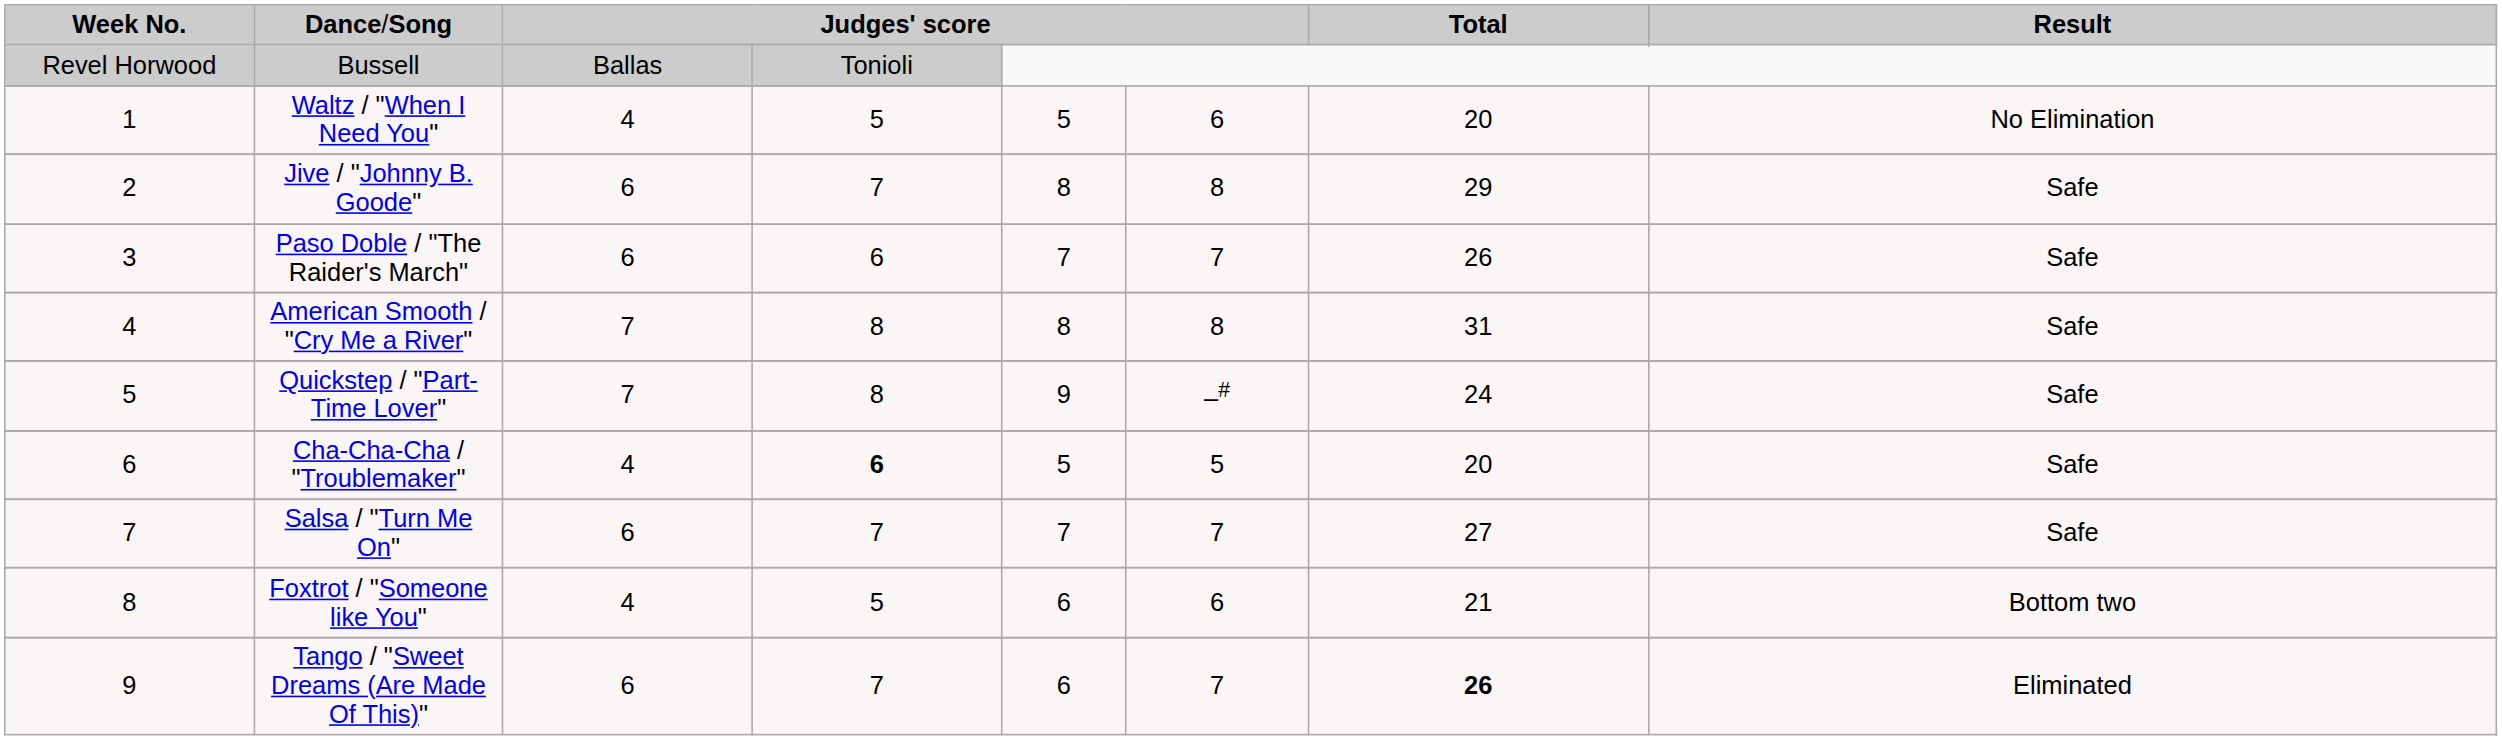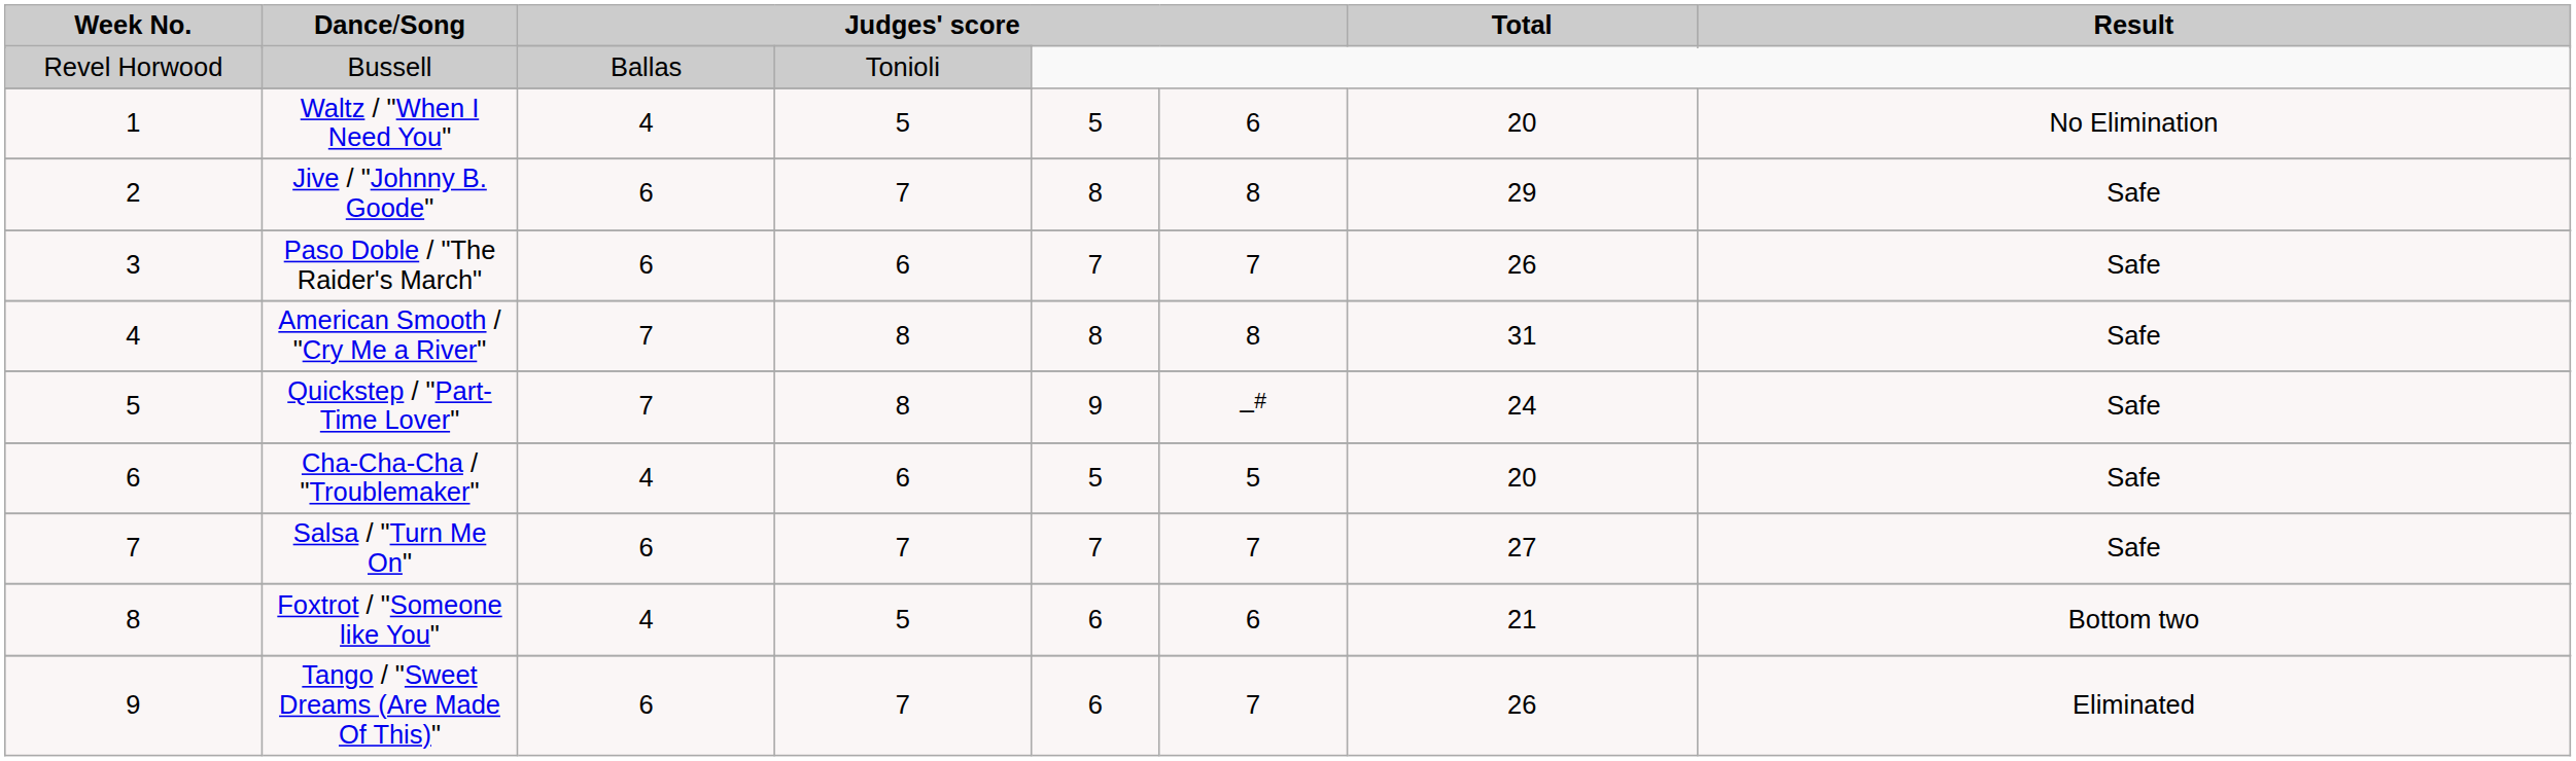Cha-Cha-Cha / "Troublemaker" | column 4: bold -> normal
Tango / "Sweet Dreams (Are Made Of This)" | column 7: bold -> normal
